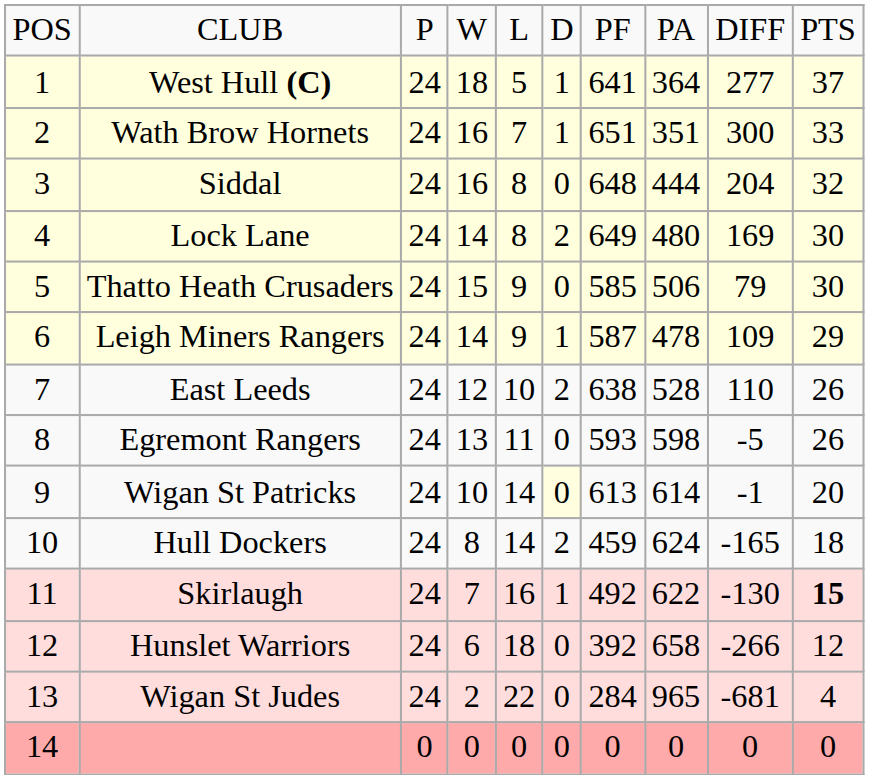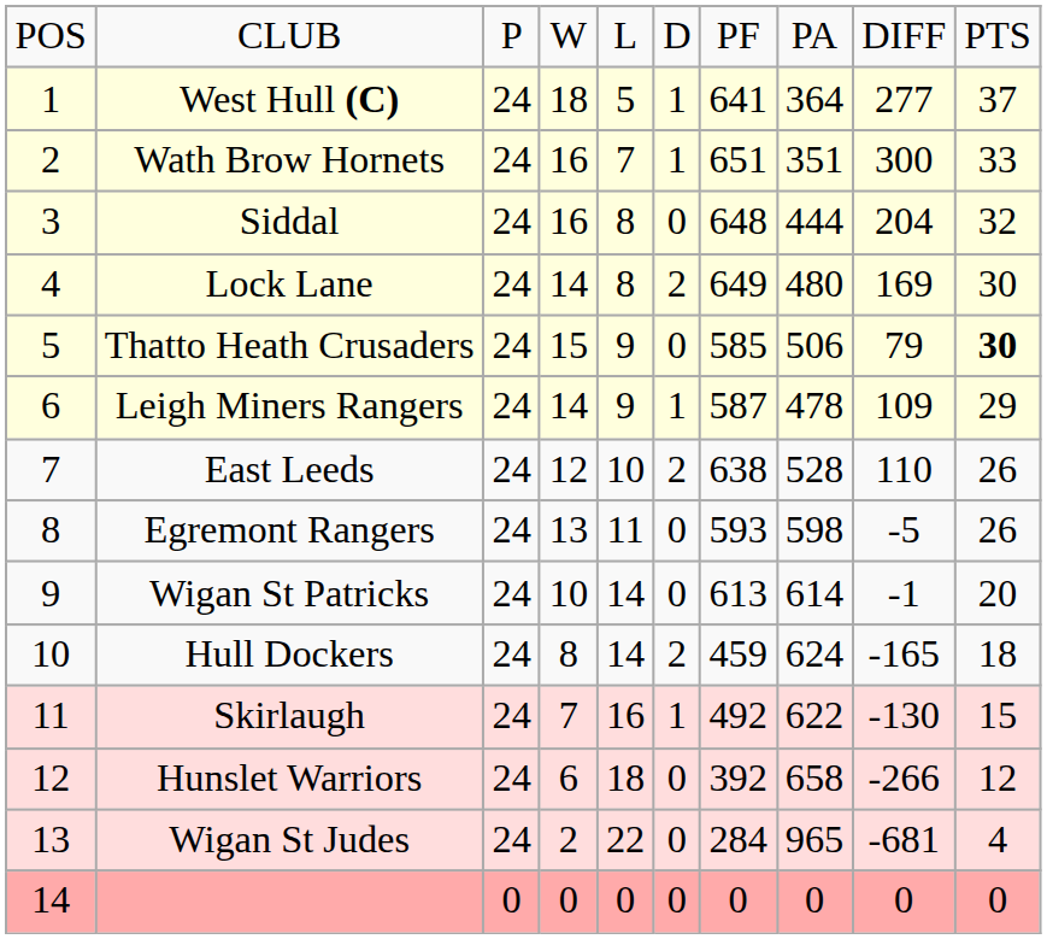Thatto Heath Crusaders | column 10: normal -> bold
Wigan St Patricks | column 6: lightyellow background -> no background
Skirlaugh | column 10: bold -> normal
